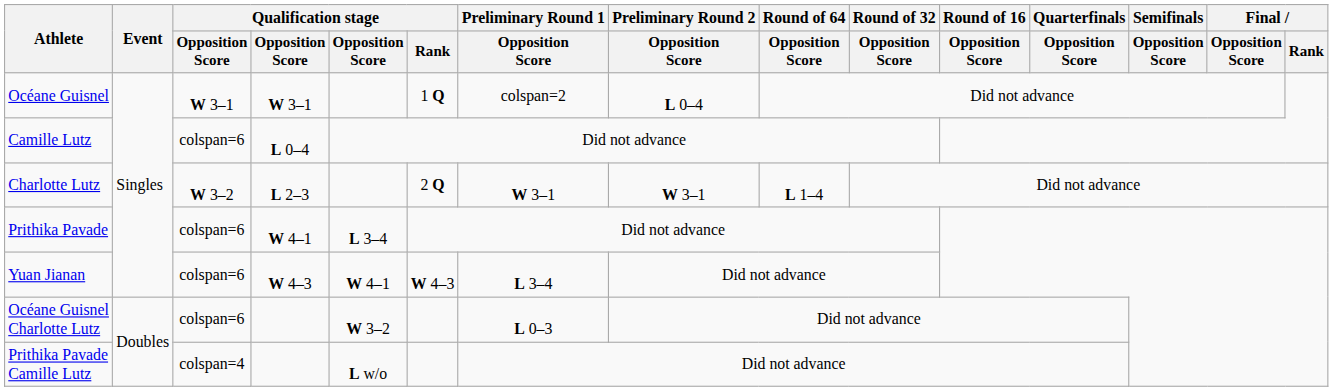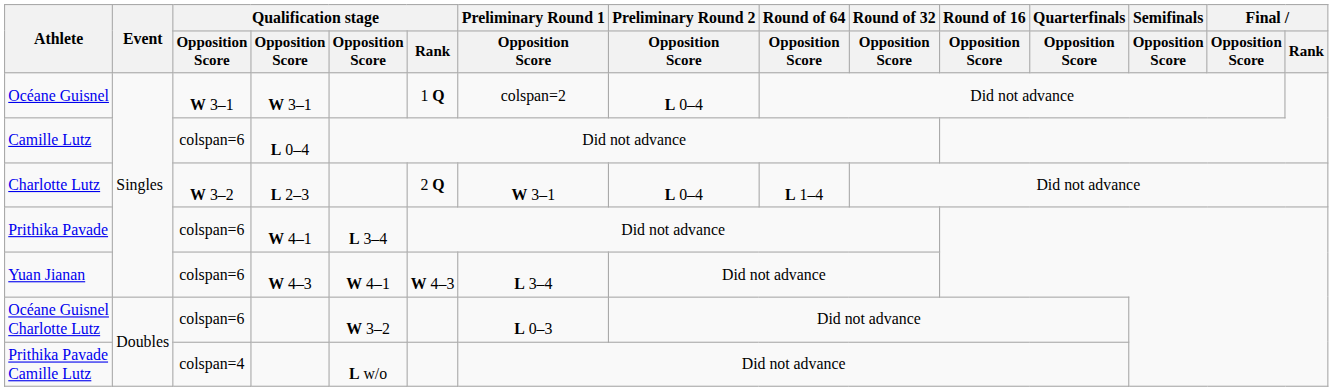Charlotte Lutz | Preliminary Round 2 / Opposition Score: W 3–1 -> L 0–4
